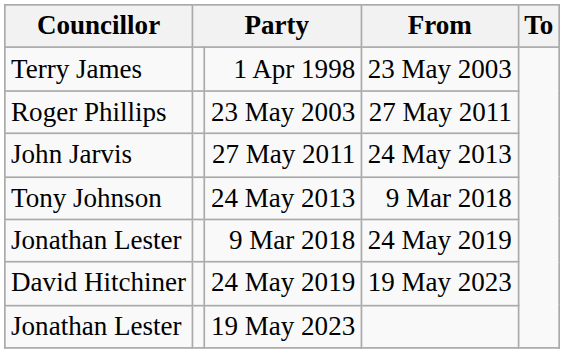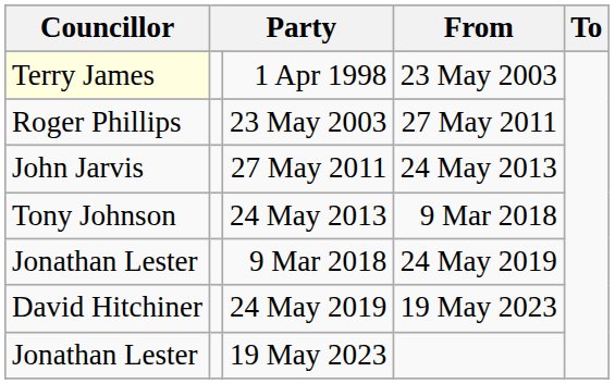1 Apr 1998 | Councillor: no background -> lightyellow background
